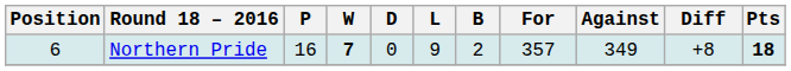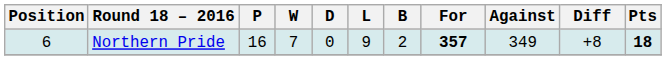Northern Pride | W: bold -> normal
Northern Pride | For: normal -> bold
